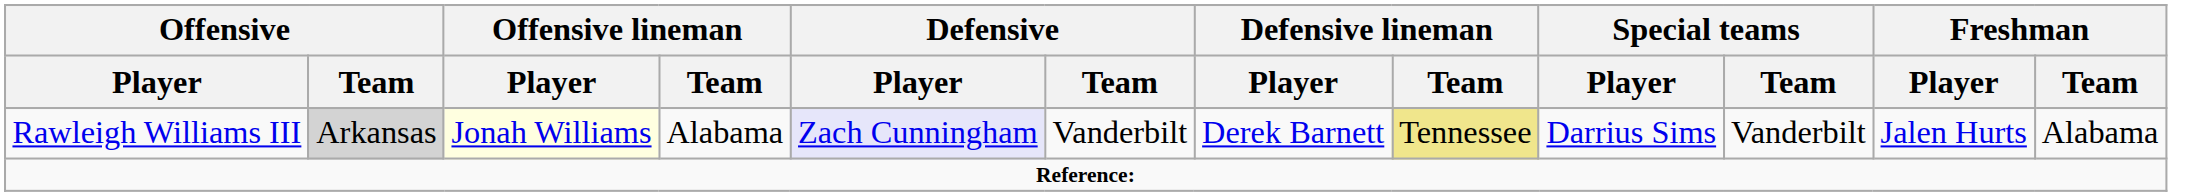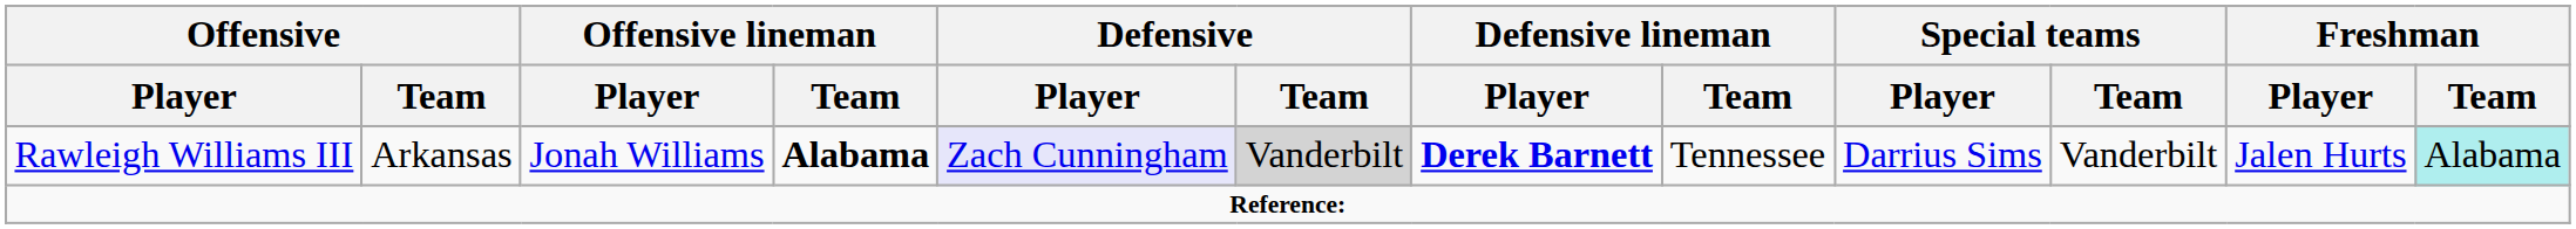Rawleigh Williams III | Offensive / Team: lightgrey background -> no background
Rawleigh Williams III | Offensive lineman / Player: lightyellow background -> no background
Rawleigh Williams III | Offensive lineman / Team: normal -> bold
Rawleigh Williams III | Defensive / Team: no background -> lightgrey background
Rawleigh Williams III | Defensive lineman / Player: normal -> bold
Rawleigh Williams III | Defensive lineman / Team: khaki background -> no background
Rawleigh Williams III | Freshman / Team: no background -> paleturquoise background
